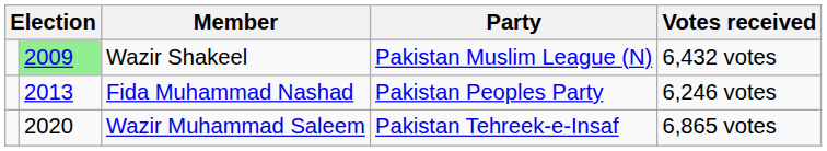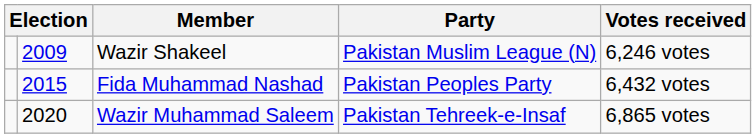Wazir Shakeel | column 2: lightgreen background -> no background
Wazir Shakeel | Votes received: 6,432 votes -> 6,246 votes
Fida Muhammad Nashad | column 2: 2013 -> 2015
Fida Muhammad Nashad | Votes received: 6,246 votes -> 6,432 votes
